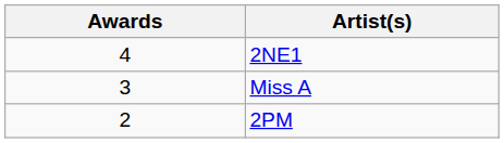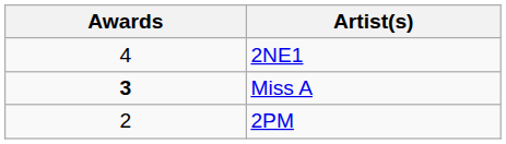Miss A | Awards: normal -> bold
